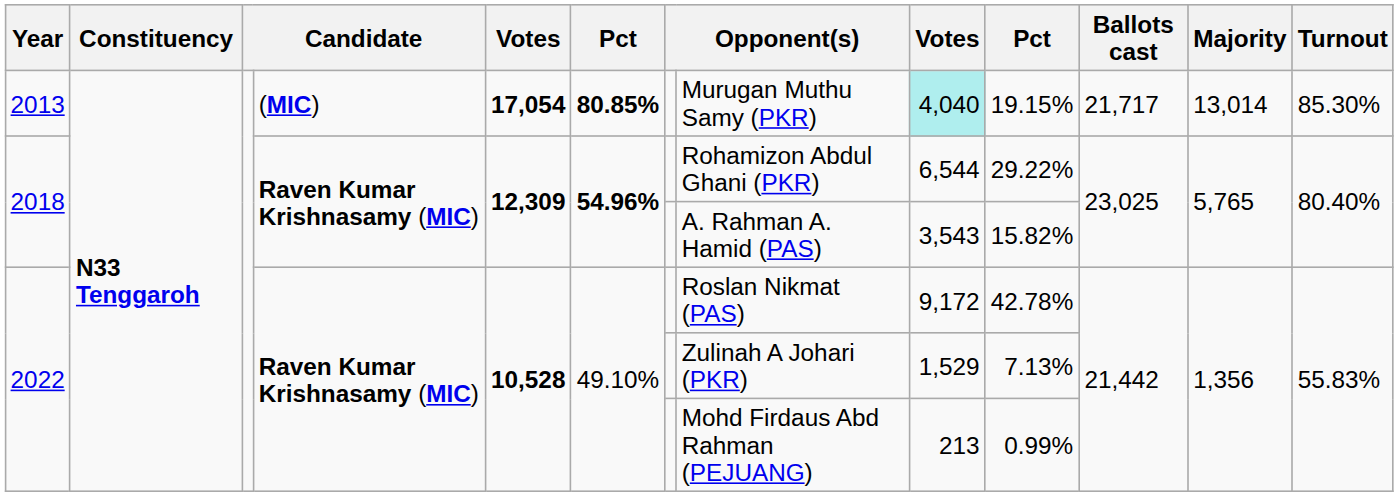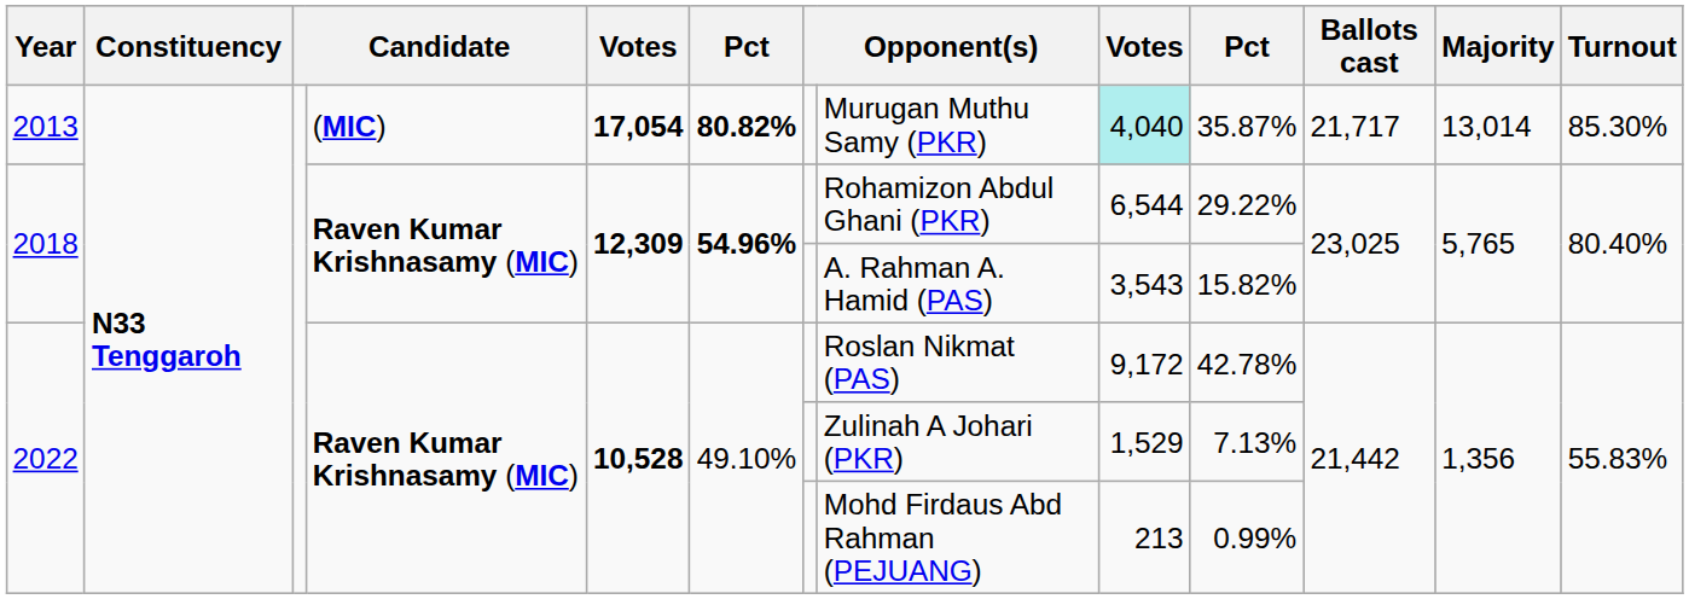2013 | column 6: 80.85% -> 80.82%
2013 | column 10: 19.15% -> 35.87%
